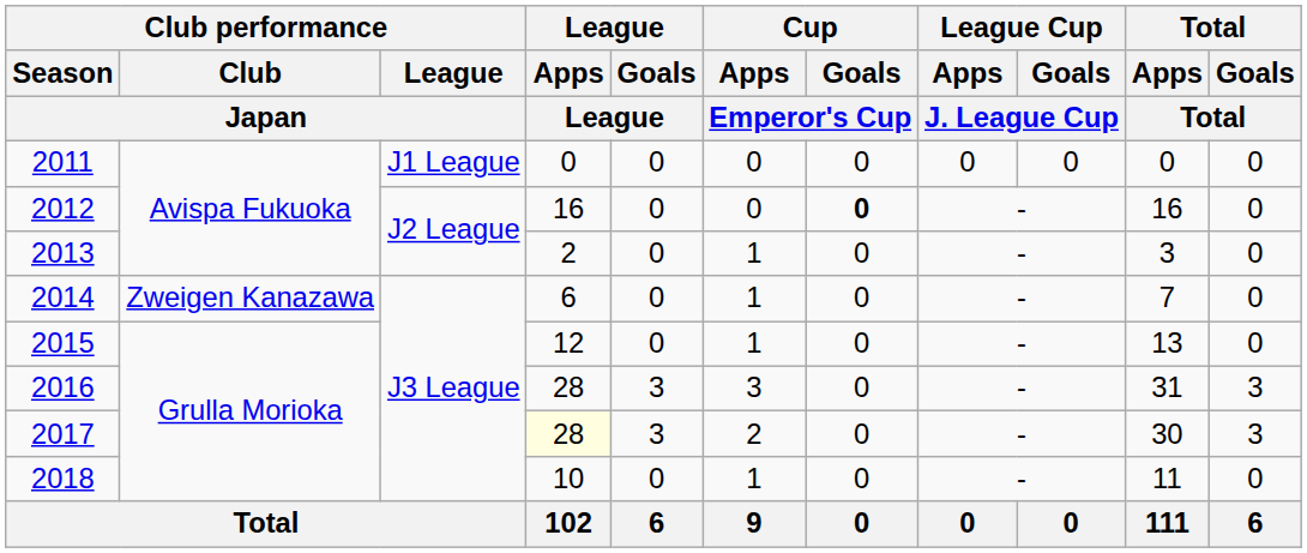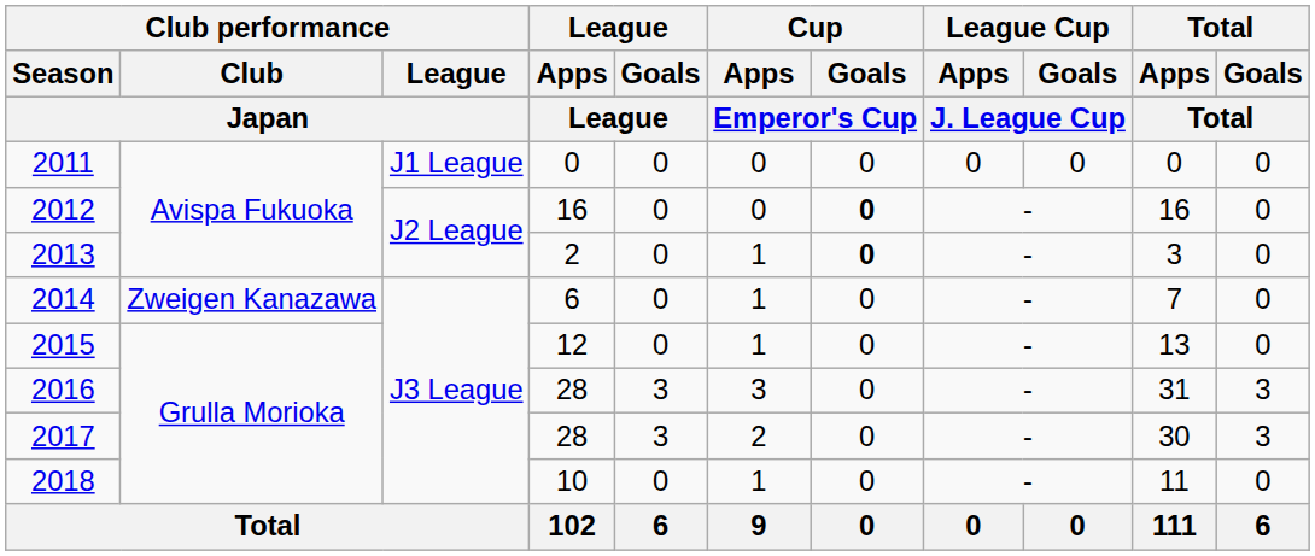2013 | Cup / Goals / Emperor's Cup: normal -> bold
2017 | League / Apps / League: lightyellow background -> no background
